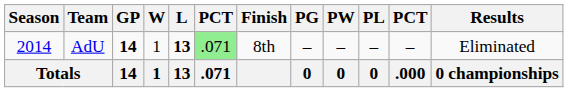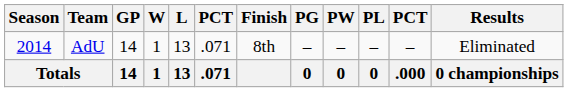AdU | GP: bold -> normal
AdU | L: bold -> normal
AdU | column 6: lightgreen background -> no background
